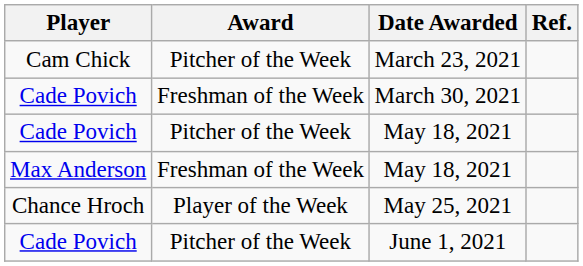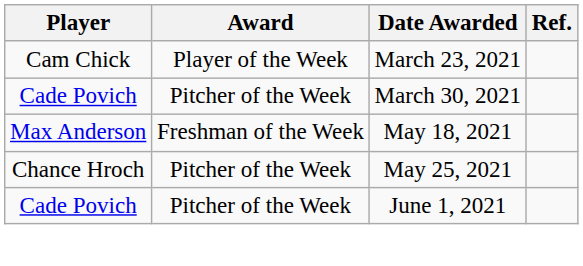March 23, 2021 | Award: Pitcher of the Week -> Player of the Week
March 30, 2021 | Award: Freshman of the Week -> Pitcher of the Week
- row: Cade Povich | Pitcher of the Week | May 18, 2021
May 25, 2021 | Award: Player of the Week -> Pitcher of the Week
